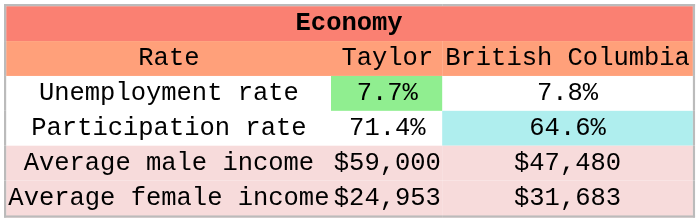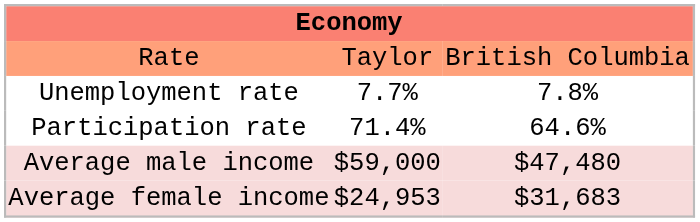Unemployment rate | column 2: lightgreen background -> no background
Participation rate | column 3: paleturquoise background -> no background
